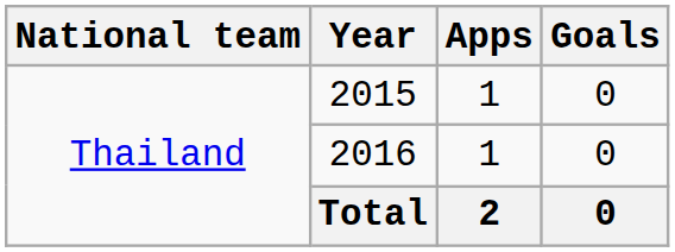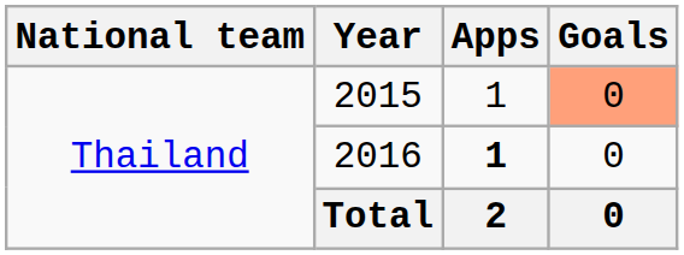2015 | Goals: no background -> lightsalmon background
2016 | Apps: normal -> bold
